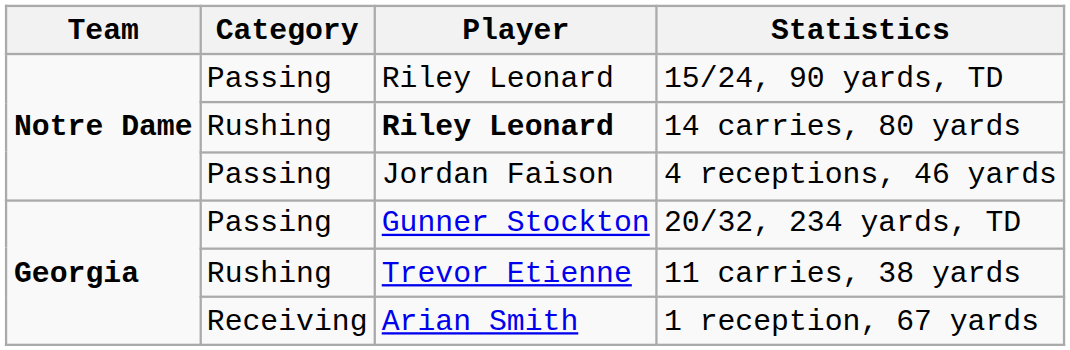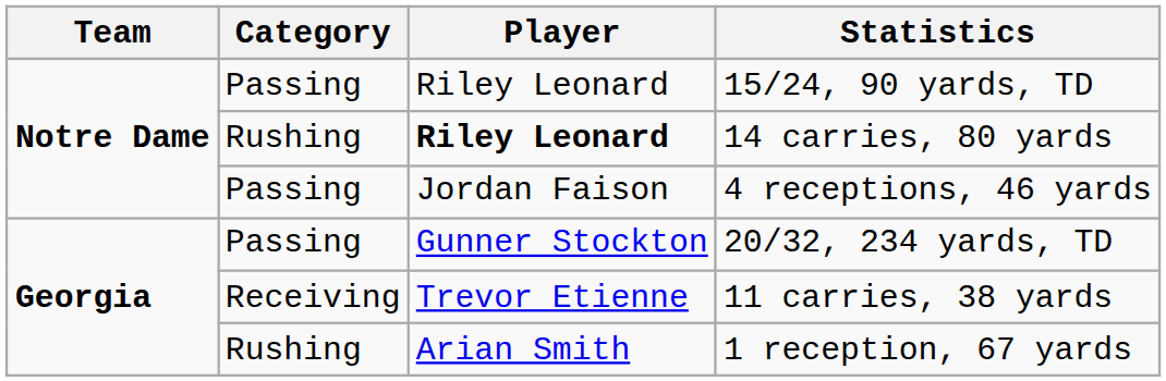11 carries, 38 yards | Category: Rushing -> Receiving
1 reception, 67 yards | Category: Receiving -> Rushing
